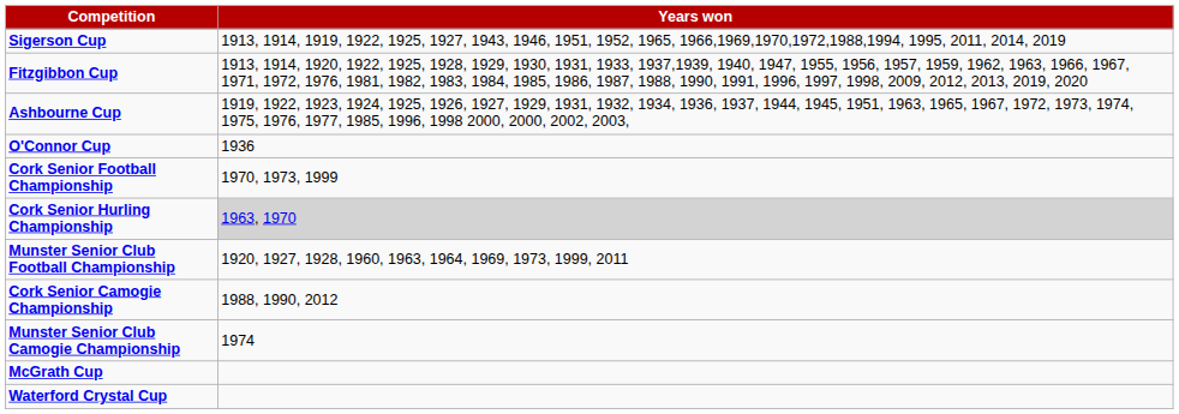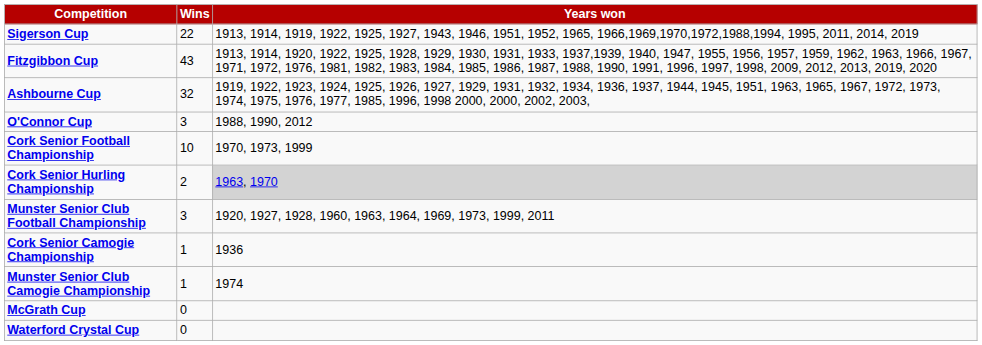+ column: Wins | 22 | 43 | 32 | 3 | 10 | 2 | 3 | 1 | 1 | 0 | 0
O'Connor Cup | Years won: 1936 -> 1988, 1990, 2012
Cork Senior Camogie Championship | Years won: 1988, 1990, 2012 -> 1936
